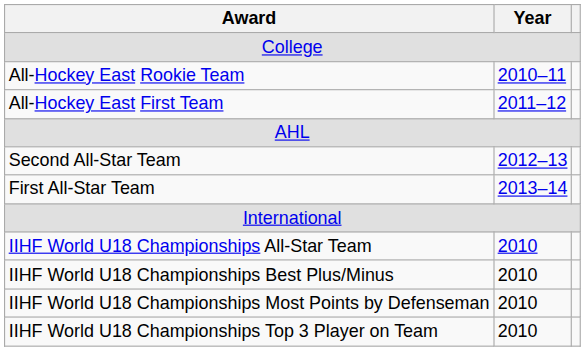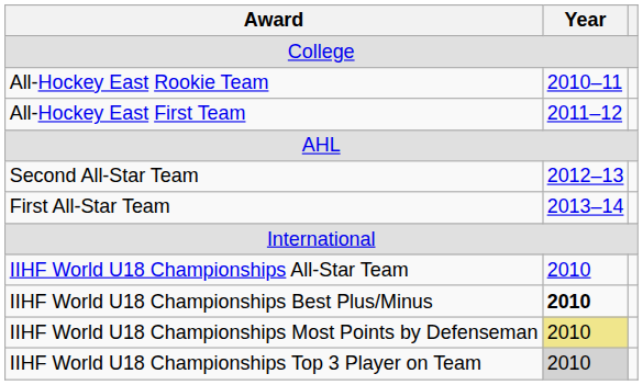IIHF World U18 Championships Best Plus/Minus | Year: normal -> bold
IIHF World U18 Championships Most Points by Defenseman | Year: no background -> khaki background
IIHF World U18 Championships Top 3 Player on Team | Year: no background -> lightgrey background
